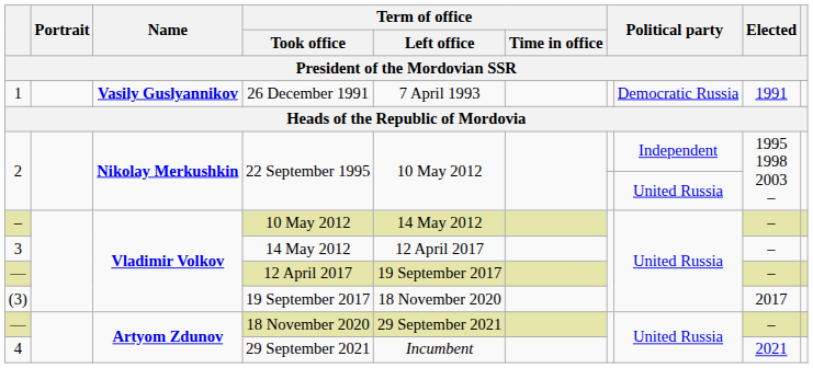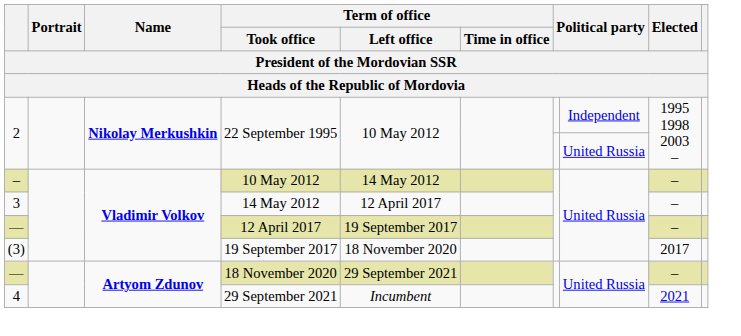- row: 1 | Vasily Guslyannikov | 26 December 1991 | 7 April 1993 | Democratic Russia | 1991
